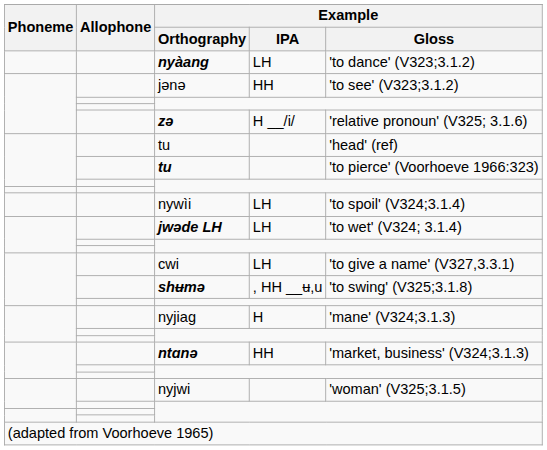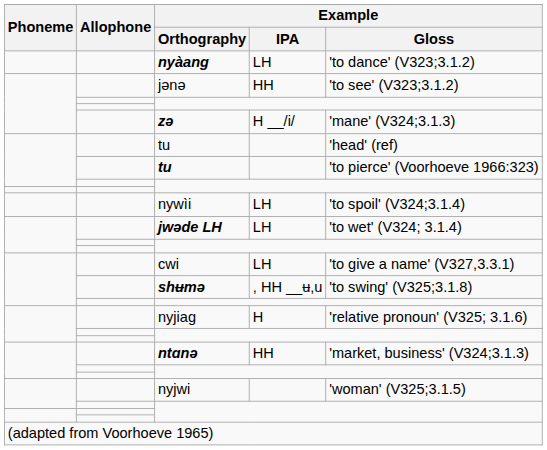zə | Example / Gloss: 'relative pronoun' (V325; 3.1.6) -> 'mane' (V324;3.1.3)
nyjiag | Example / Gloss: 'mane' (V324;3.1.3) -> 'relative pronoun' (V325; 3.1.6)
